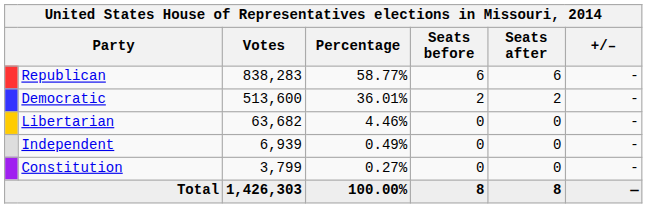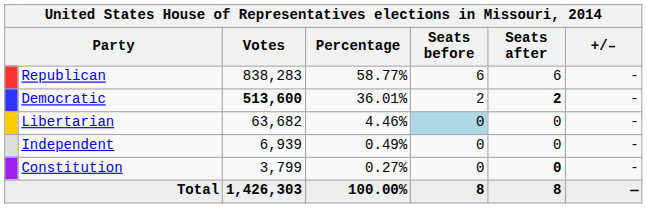Democratic | Votes: normal -> bold
Democratic | Seats after: normal -> bold
Libertarian | Seats before: no background -> lightblue background
Constitution | Seats after: normal -> bold
